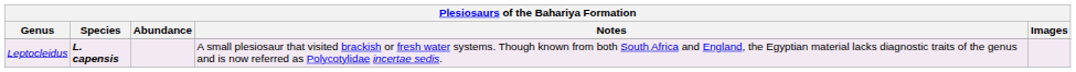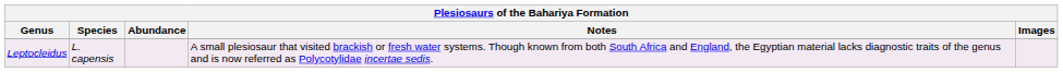Leptocleidus | Species: bold -> normal
